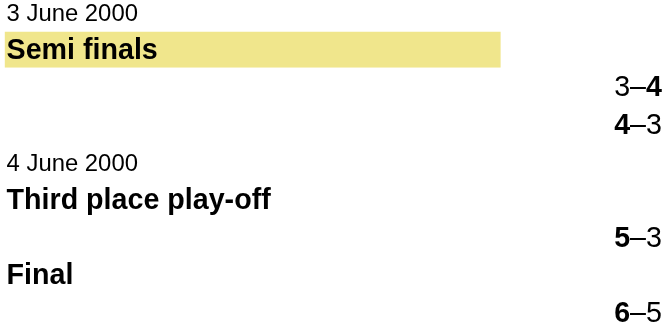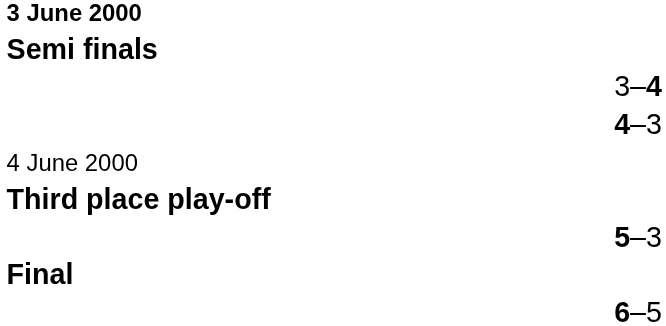3 June 2000 | column 1: normal -> bold
Semi finals | column 1: khaki background -> no background
